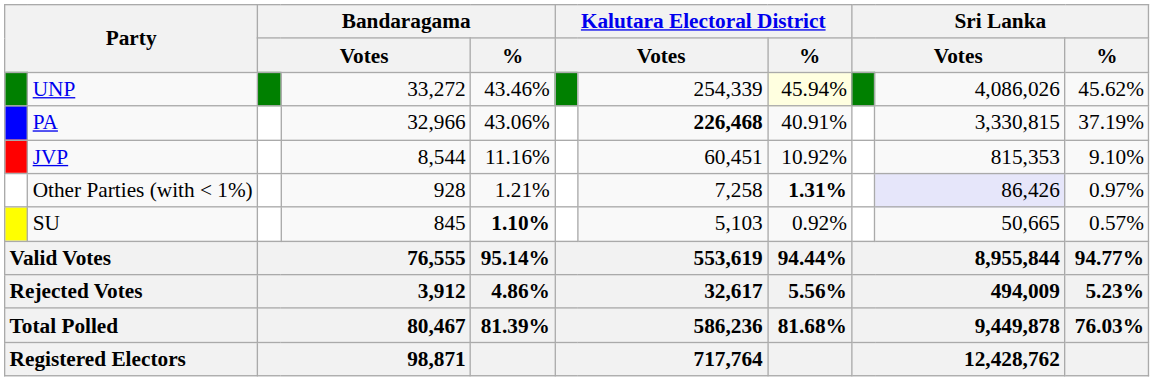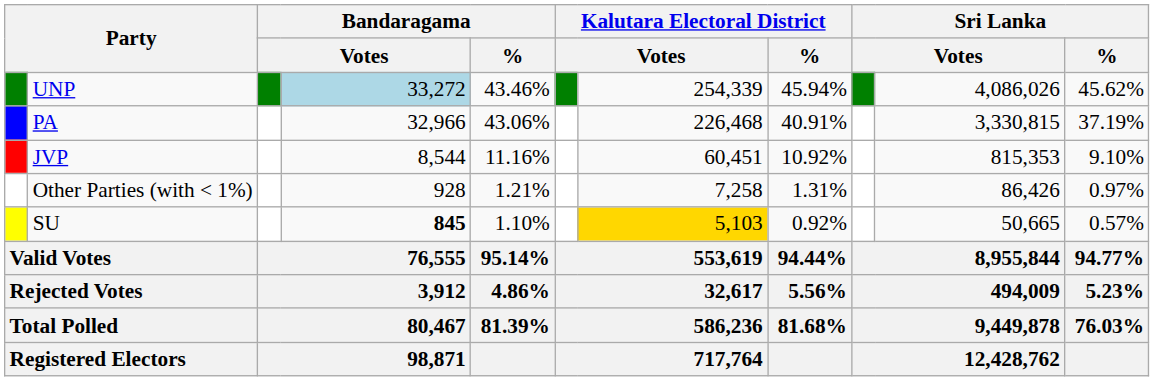UNP | column 4: no background -> lightblue background
UNP | Kalutara Electoral District / %: lightyellow background -> no background
PA | column 7: bold -> normal
Other Parties (with < 1%) | Kalutara Electoral District / %: bold -> normal
Other Parties (with < 1%) | column 10: lavender background -> no background
SU | column 4: normal -> bold
SU | Bandaragama / %: bold -> normal
SU | column 7: no background -> gold background
